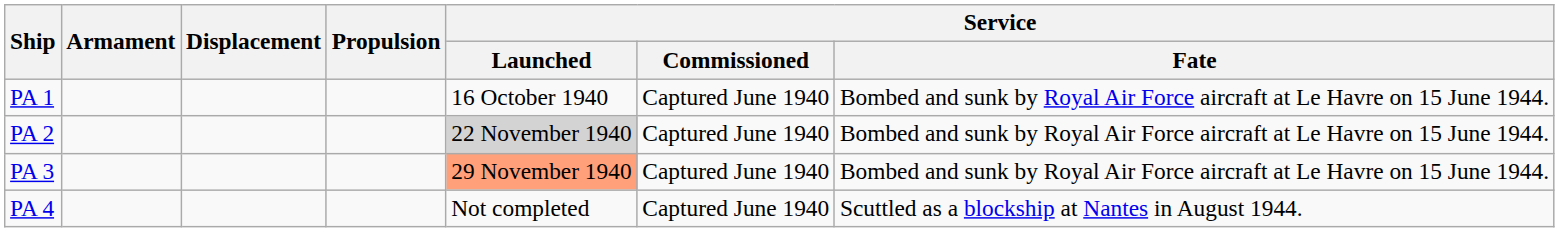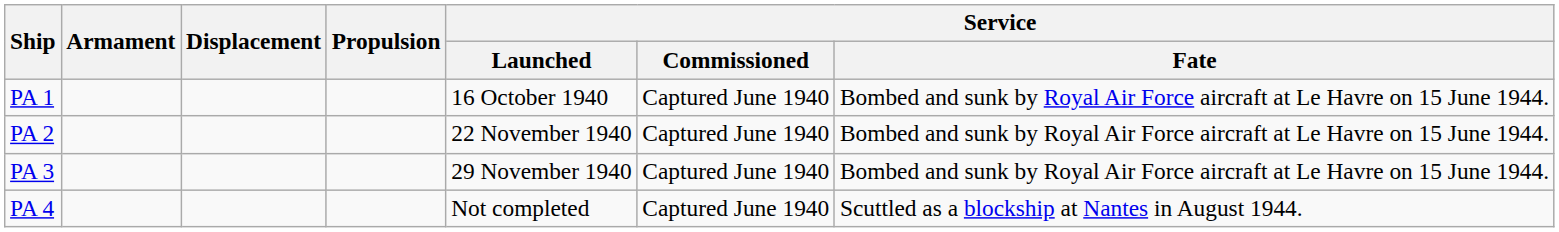PA 2 | Service / Launched: lightgrey background -> no background
PA 3 | Service / Launched: lightsalmon background -> no background
